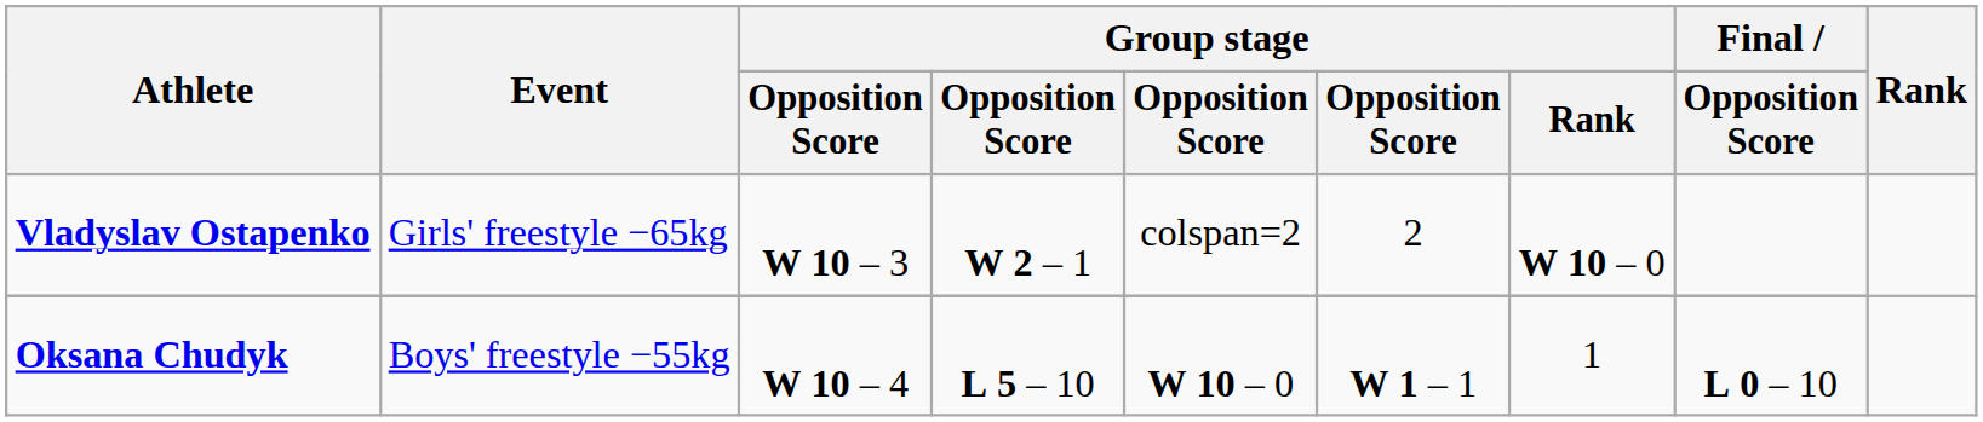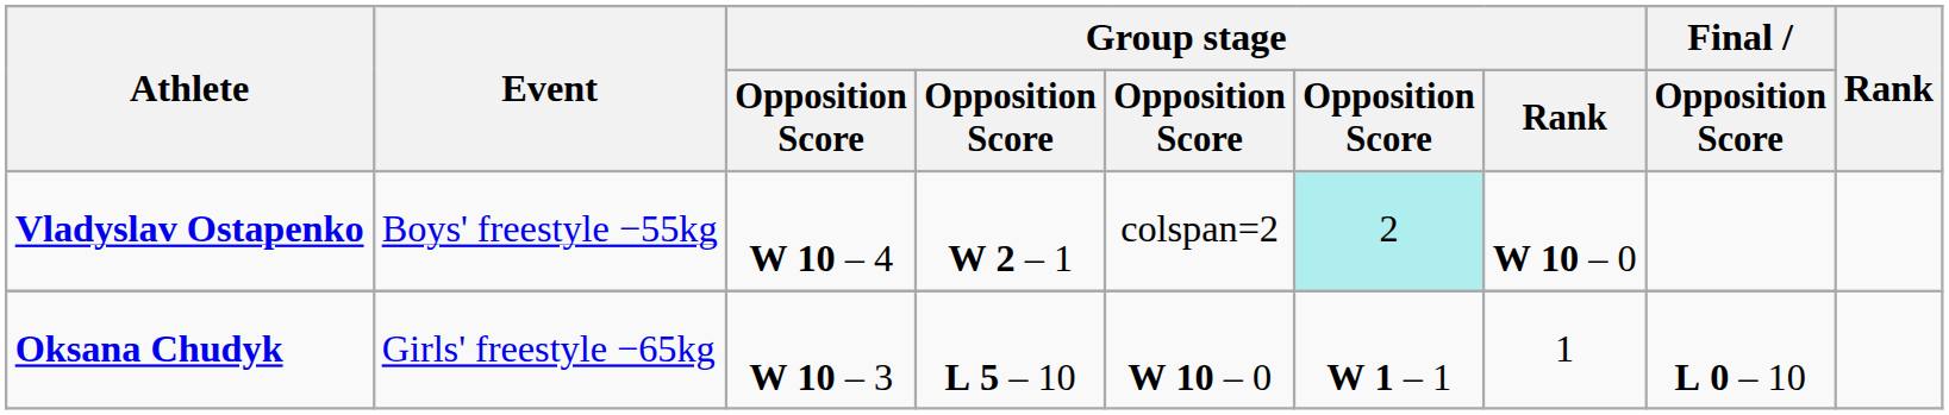Vladyslav Ostapenko | Event: Girls' freestyle −65kg -> Boys' freestyle −55kg
Vladyslav Ostapenko | column 3: W 10 – 3 -> W 10 – 4
Vladyslav Ostapenko | column 6: no background -> paleturquoise background
Oksana Chudyk | Event: Boys' freestyle −55kg -> Girls' freestyle −65kg
Oksana Chudyk | column 3: W 10 – 4 -> W 10 – 3
